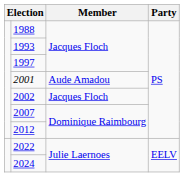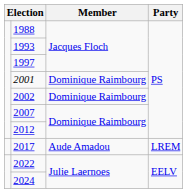2001 | Member: Aude Amadou -> Dominique Raimbourg
2002 | Member: Jacques Floch -> Dominique Raimbourg
+ row: 2017 | Aude Amadou | LREM
